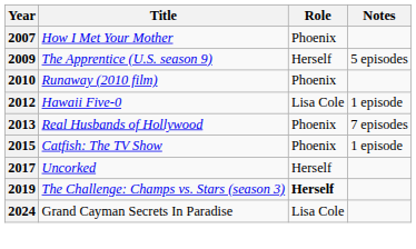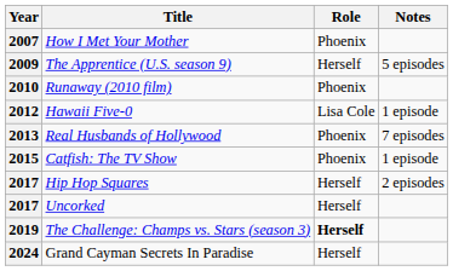+ row: 2017 | Hip Hop Squares | Herself | 2 episodes
Grand Cayman Secrets In Paradise | Role: Lisa Cole -> Herself
